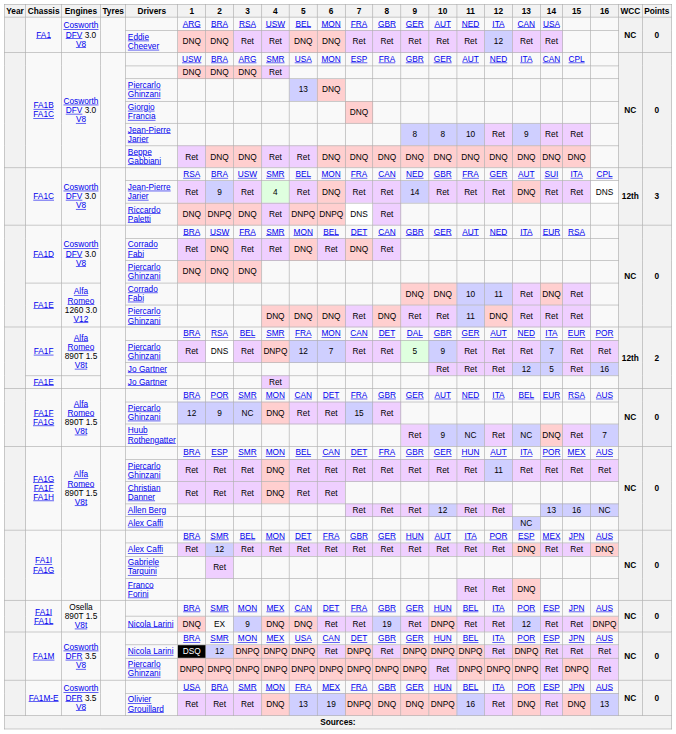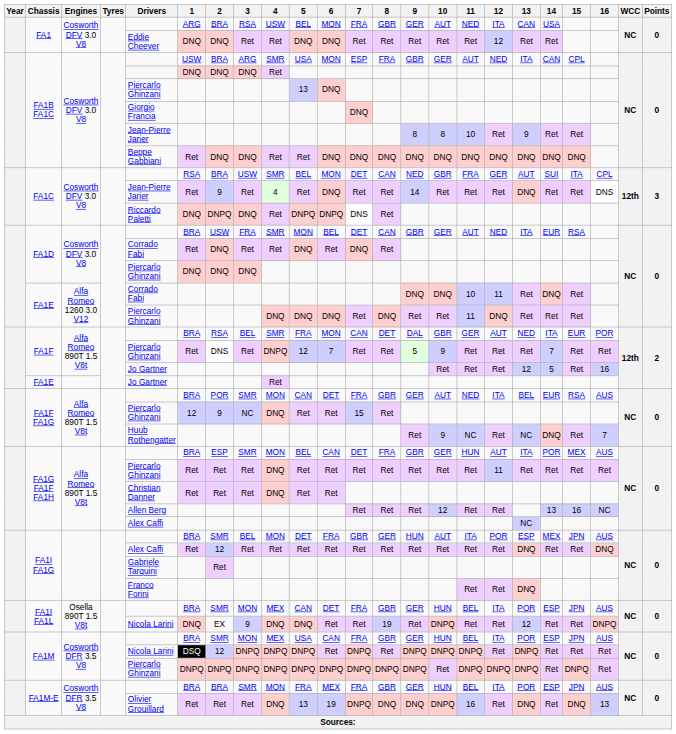row 10 | 7: FRA -> DET
row 36 | 7: DET -> FRA
row 39 | 1: USA -> BRA
